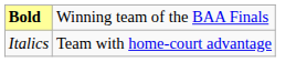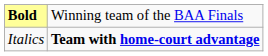Italics | column 2: normal -> bold
